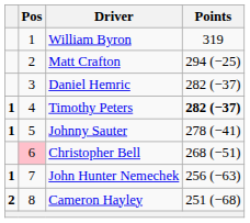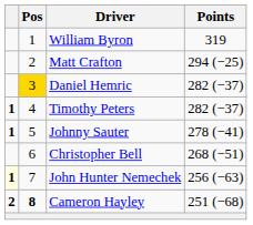Daniel Hemric | Pos: no background -> gold background
Timothy Peters | Points: bold -> normal
Christopher Bell | Pos: pink background -> no background
John Hunter Nemechek | column 1: no background -> lightyellow background
Cameron Hayley | Pos: normal -> bold
